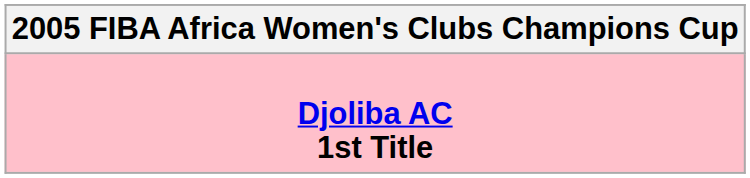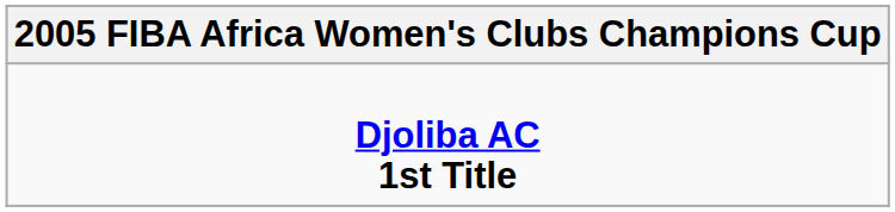row 2 | column 1: pink background -> no background
